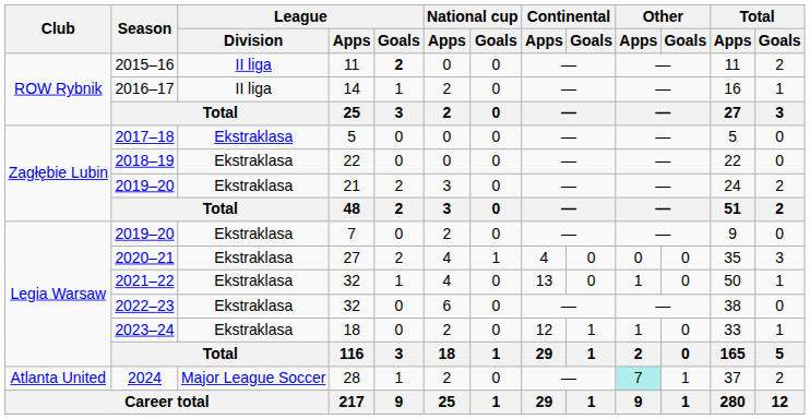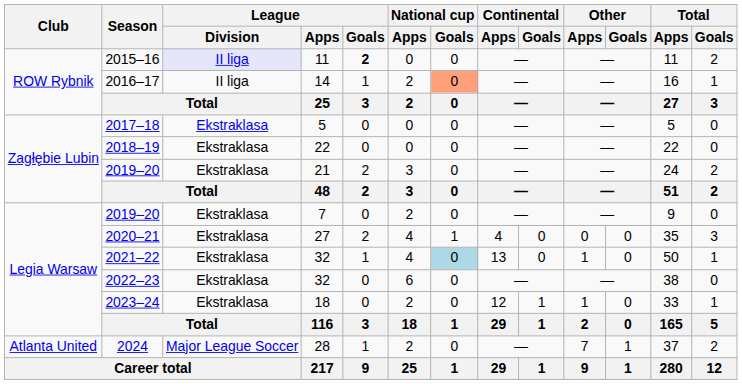2015–16 | League / Division: no background -> lavender background
2016–17 | National cup / Goals: no background -> lightsalmon background
2021–22 | National cup / Goals: no background -> lightblue background
2024 | Other / Apps: paleturquoise background -> no background
